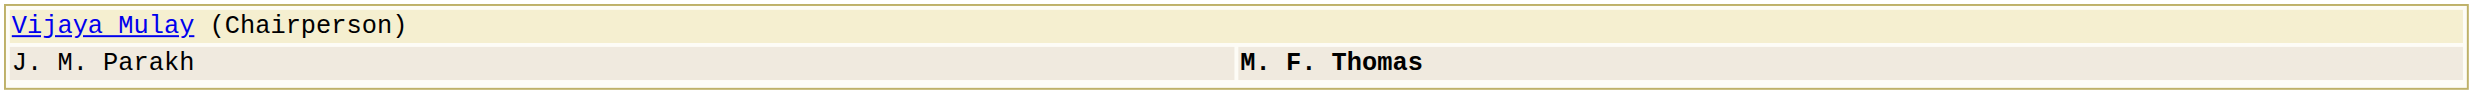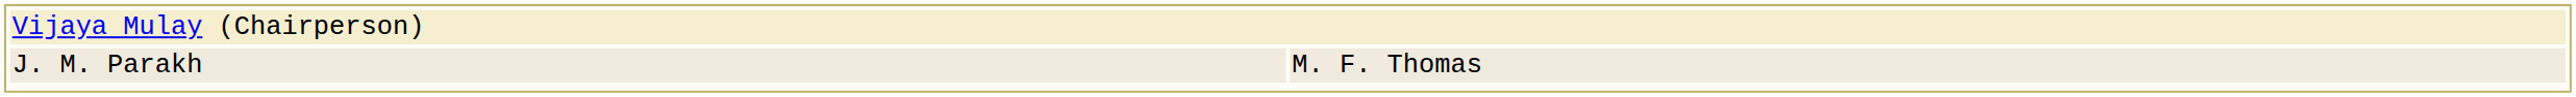J. M. Parakh | column 2: bold -> normal
